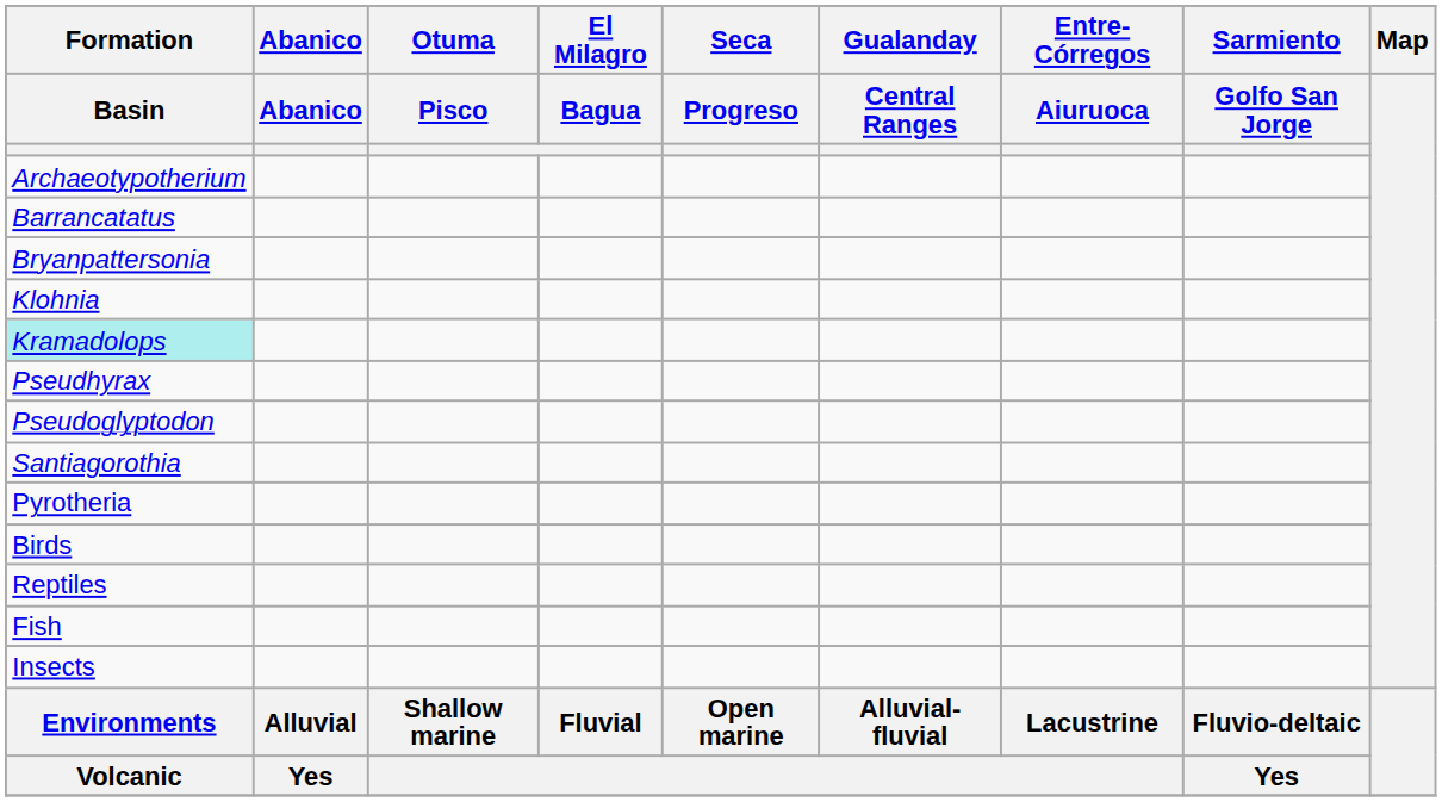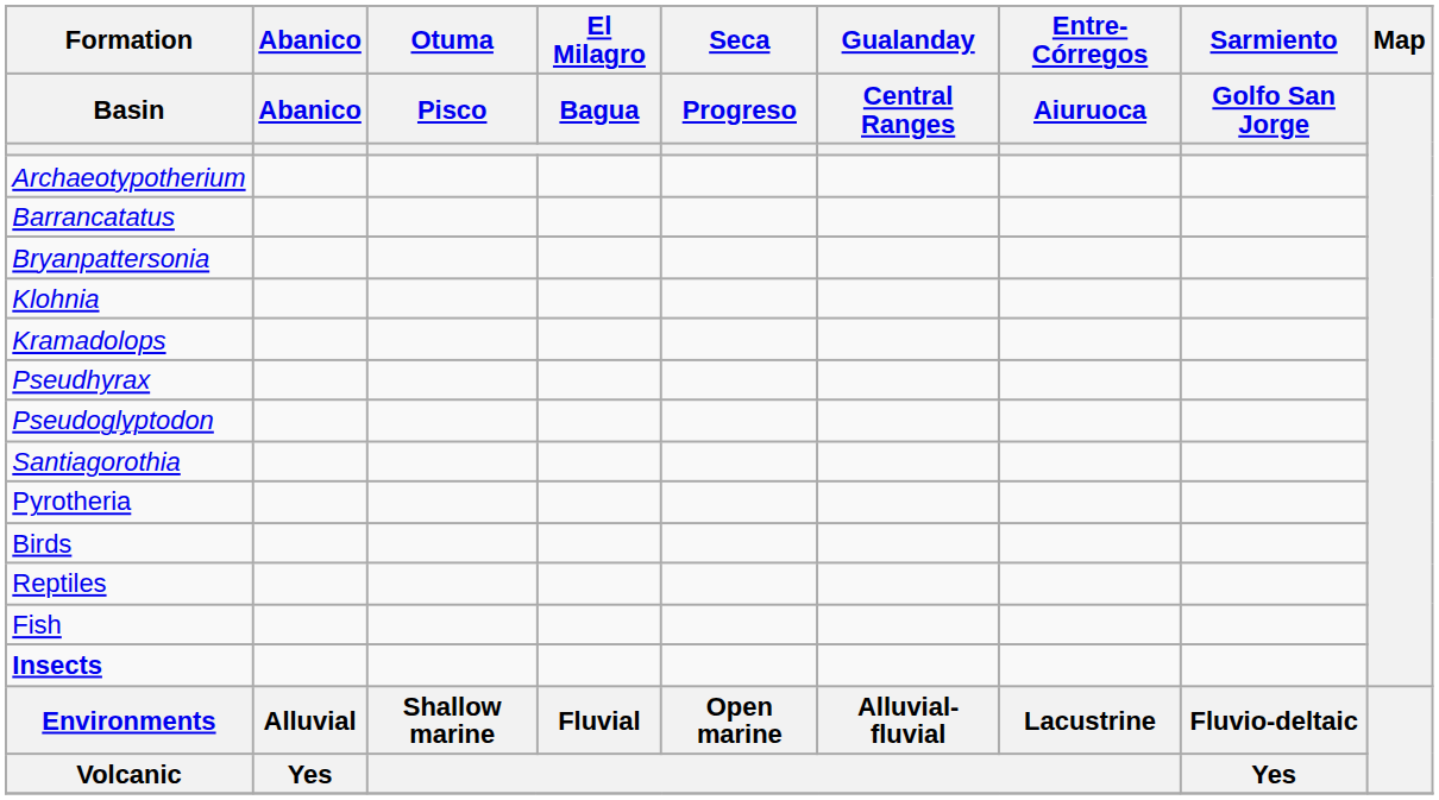Kramadolops | Formation / Basin: paleturquoise background -> no background
Insects | Formation / Basin: normal -> bold
